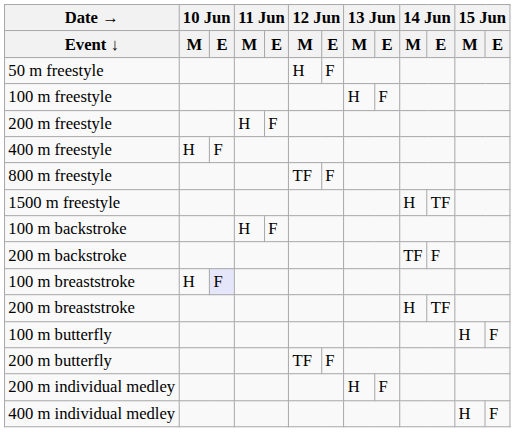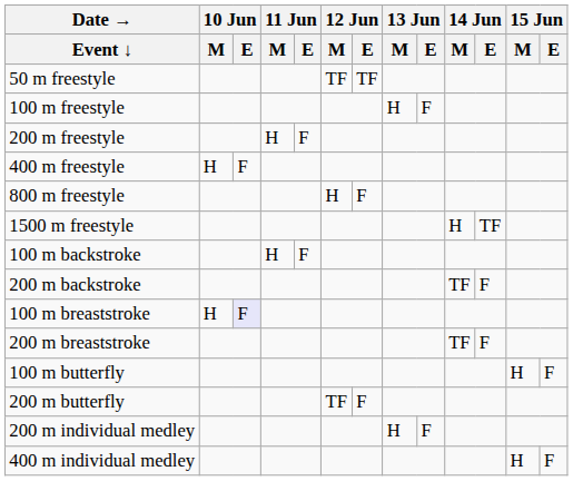50 m freestyle | 12 Jun / M: H -> TF
50 m freestyle | 12 Jun / E: F -> TF
800 m freestyle | 12 Jun / M: TF -> H
200 m breaststroke | 14 Jun / M: H -> TF
200 m breaststroke | 14 Jun / E: TF -> F
